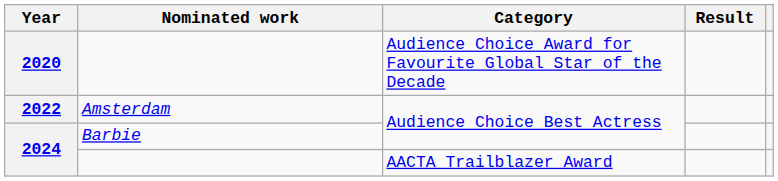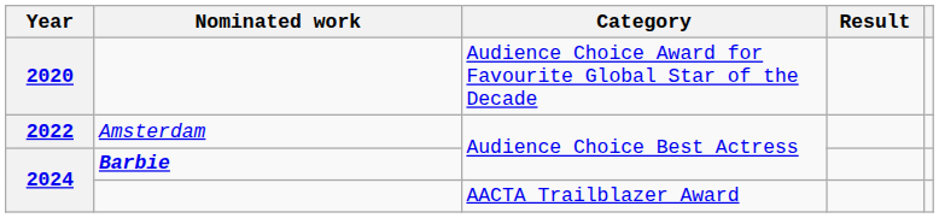2024 / Barbie | Nominated work: normal -> bold
